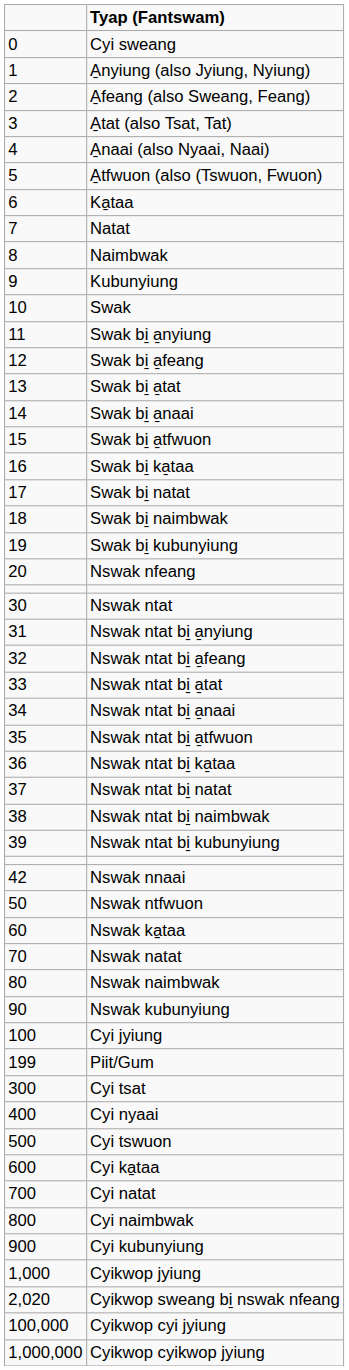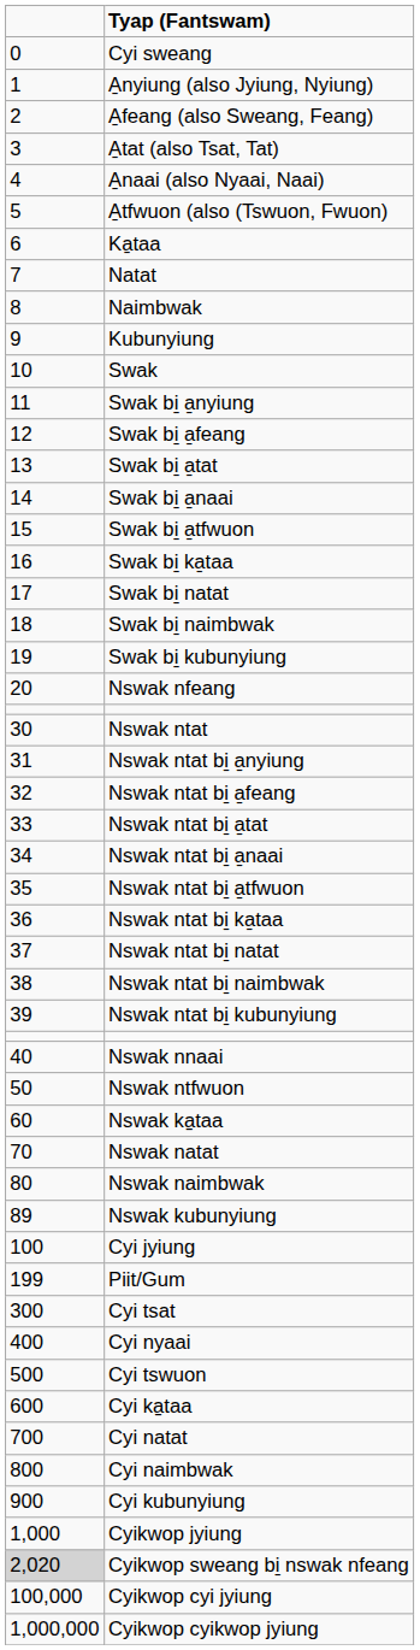row 35 | column 1: 42 -> 40
row 40 | column 1: 90 -> 89
row 51 | column 1: no background -> lightgrey background
